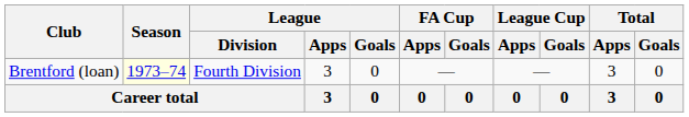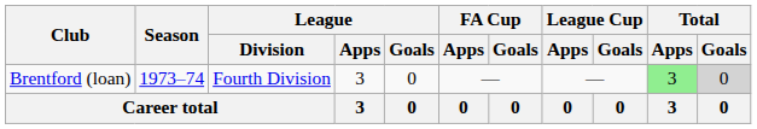Brentford (loan) | Season: lightyellow background -> no background
Brentford (loan) | Total / Apps: no background -> lightgreen background
Brentford (loan) | Total / Goals: no background -> lightgrey background
